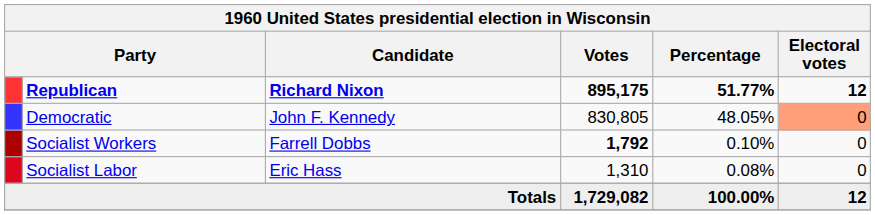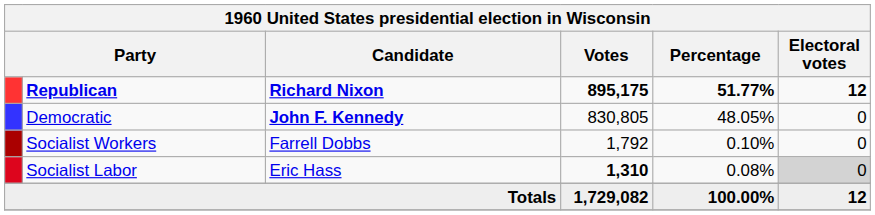Democratic | Candidate: normal -> bold
Democratic | Electoral votes: lightsalmon background -> no background
Socialist Workers | Votes: bold -> normal
Socialist Labor | Votes: normal -> bold
Socialist Labor | Electoral votes: no background -> lightgrey background
